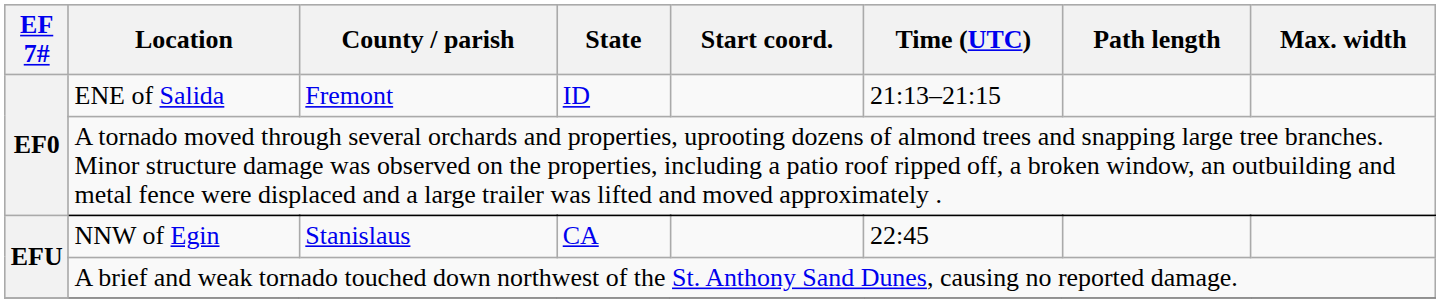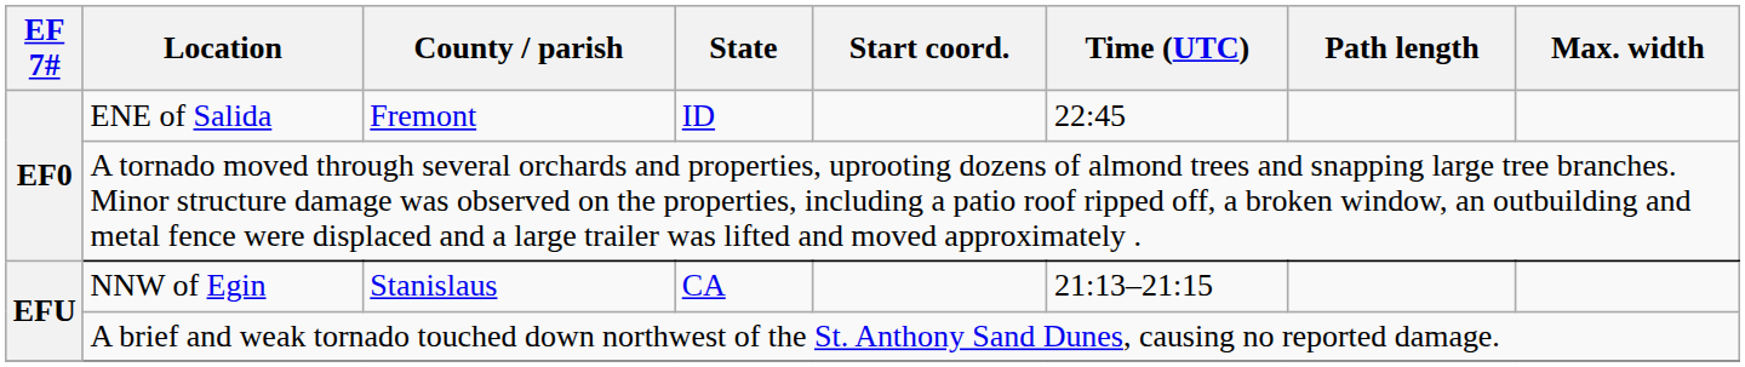ENE of Salida | Time (UTC): 21:13–21:15 -> 22:45
NNW of Egin | Time (UTC): 22:45 -> 21:13–21:15
